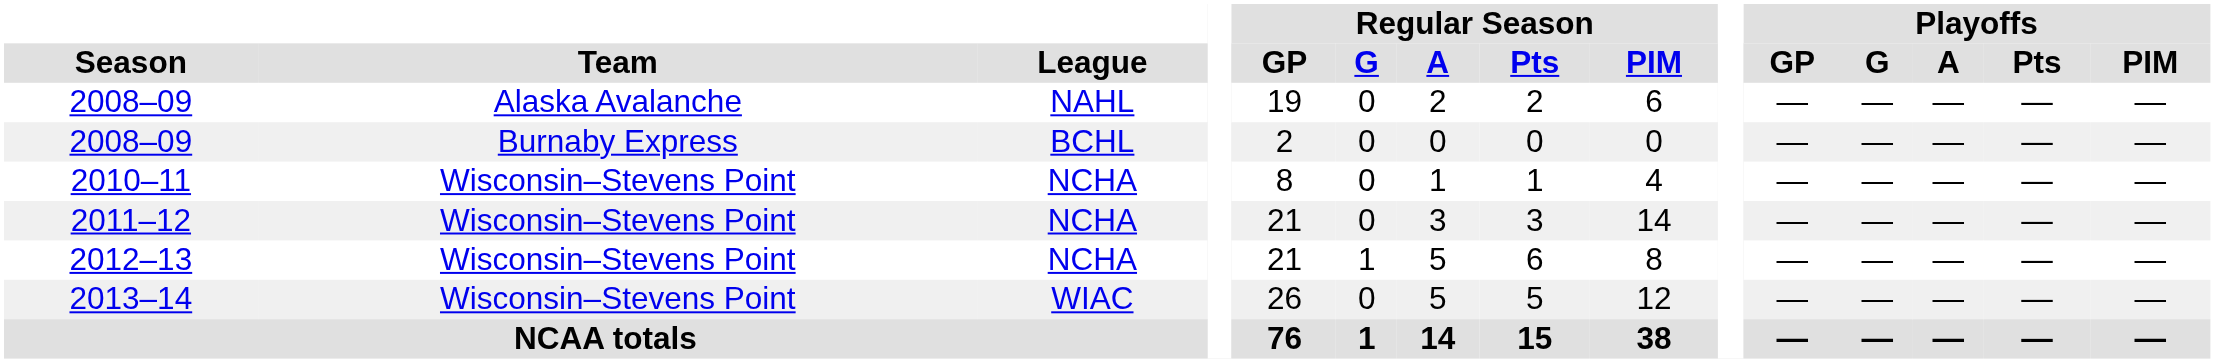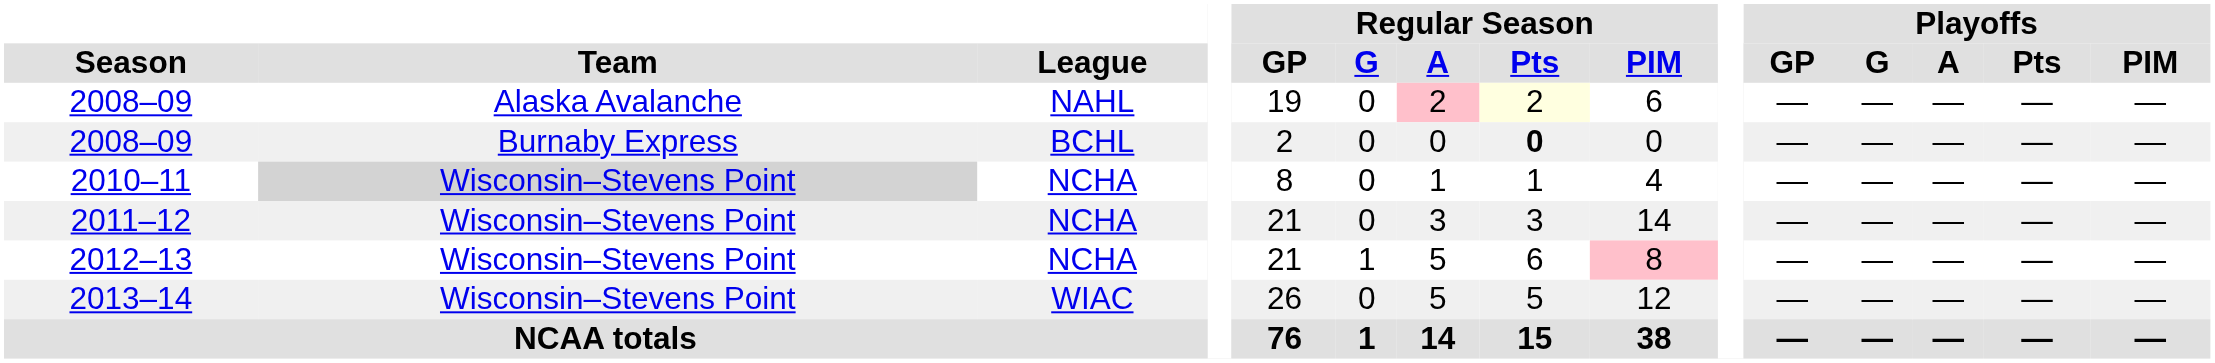2008–09 / NAHL | Regular Season / A: no background -> pink background
2008–09 / NAHL | Regular Season / Pts: no background -> lightyellow background
2008–09 / BCHL | Regular Season / Pts: normal -> bold
2010–11 | Team: no background -> lightgrey background
2012–13 | Regular Season / PIM: no background -> pink background
